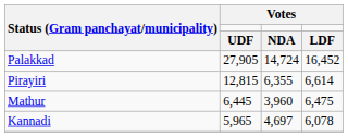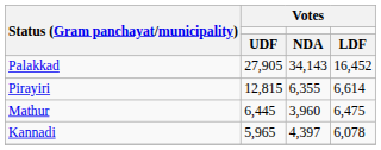Palakkad | column 3: 14,724 -> 34,143
Kannadi | column 3: 4,697 -> 4,397
